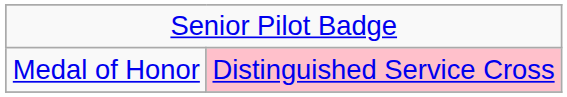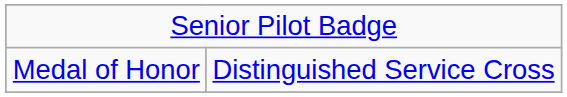Medal of Honor | column 2: pink background -> no background
